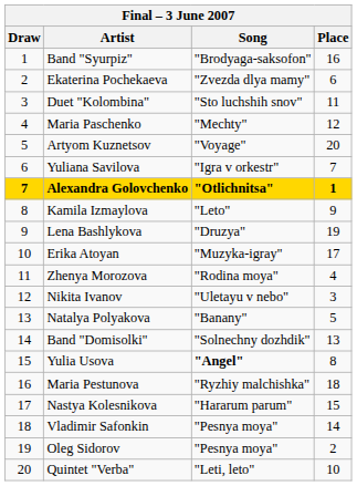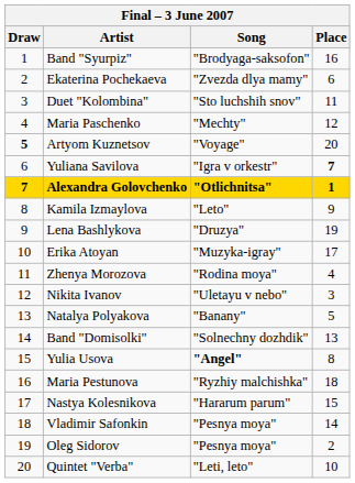Artyom Kuznetsov | Draw: normal -> bold
Yuliana Savilova | Place: normal -> bold
